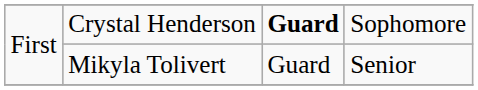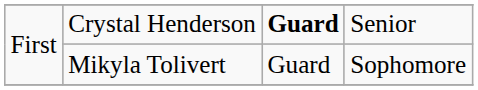Crystal Henderson | column 4: Sophomore -> Senior
Mikyla Tolivert | column 4: Senior -> Sophomore
